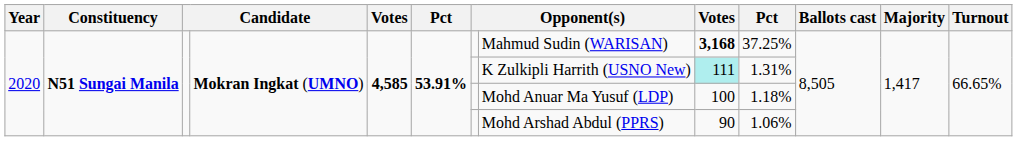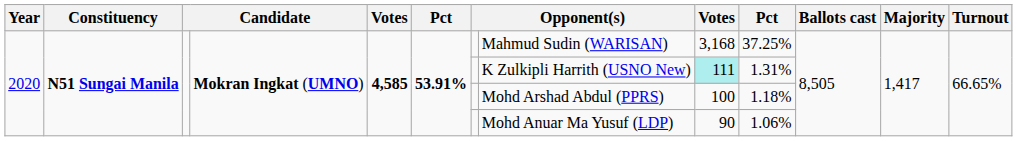row 2 | column 9: bold -> normal
row 4 | column 8: Mohd Anuar Ma Yusuf (LDP) -> Mohd Arshad Abdul (PPRS)
row 5 | column 8: Mohd Arshad Abdul (PPRS) -> Mohd Anuar Ma Yusuf (LDP)
